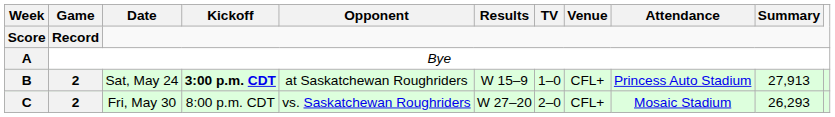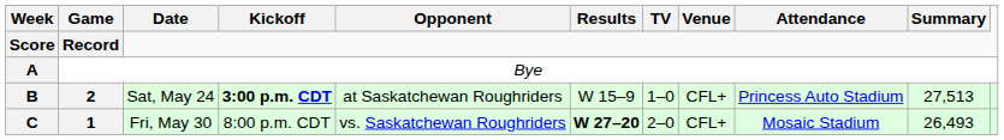B | Summary: 27,913 -> 27,513
C | Game / Record: 2 -> 1
C | Results: normal -> bold
C | Summary: 26,293 -> 26,493
